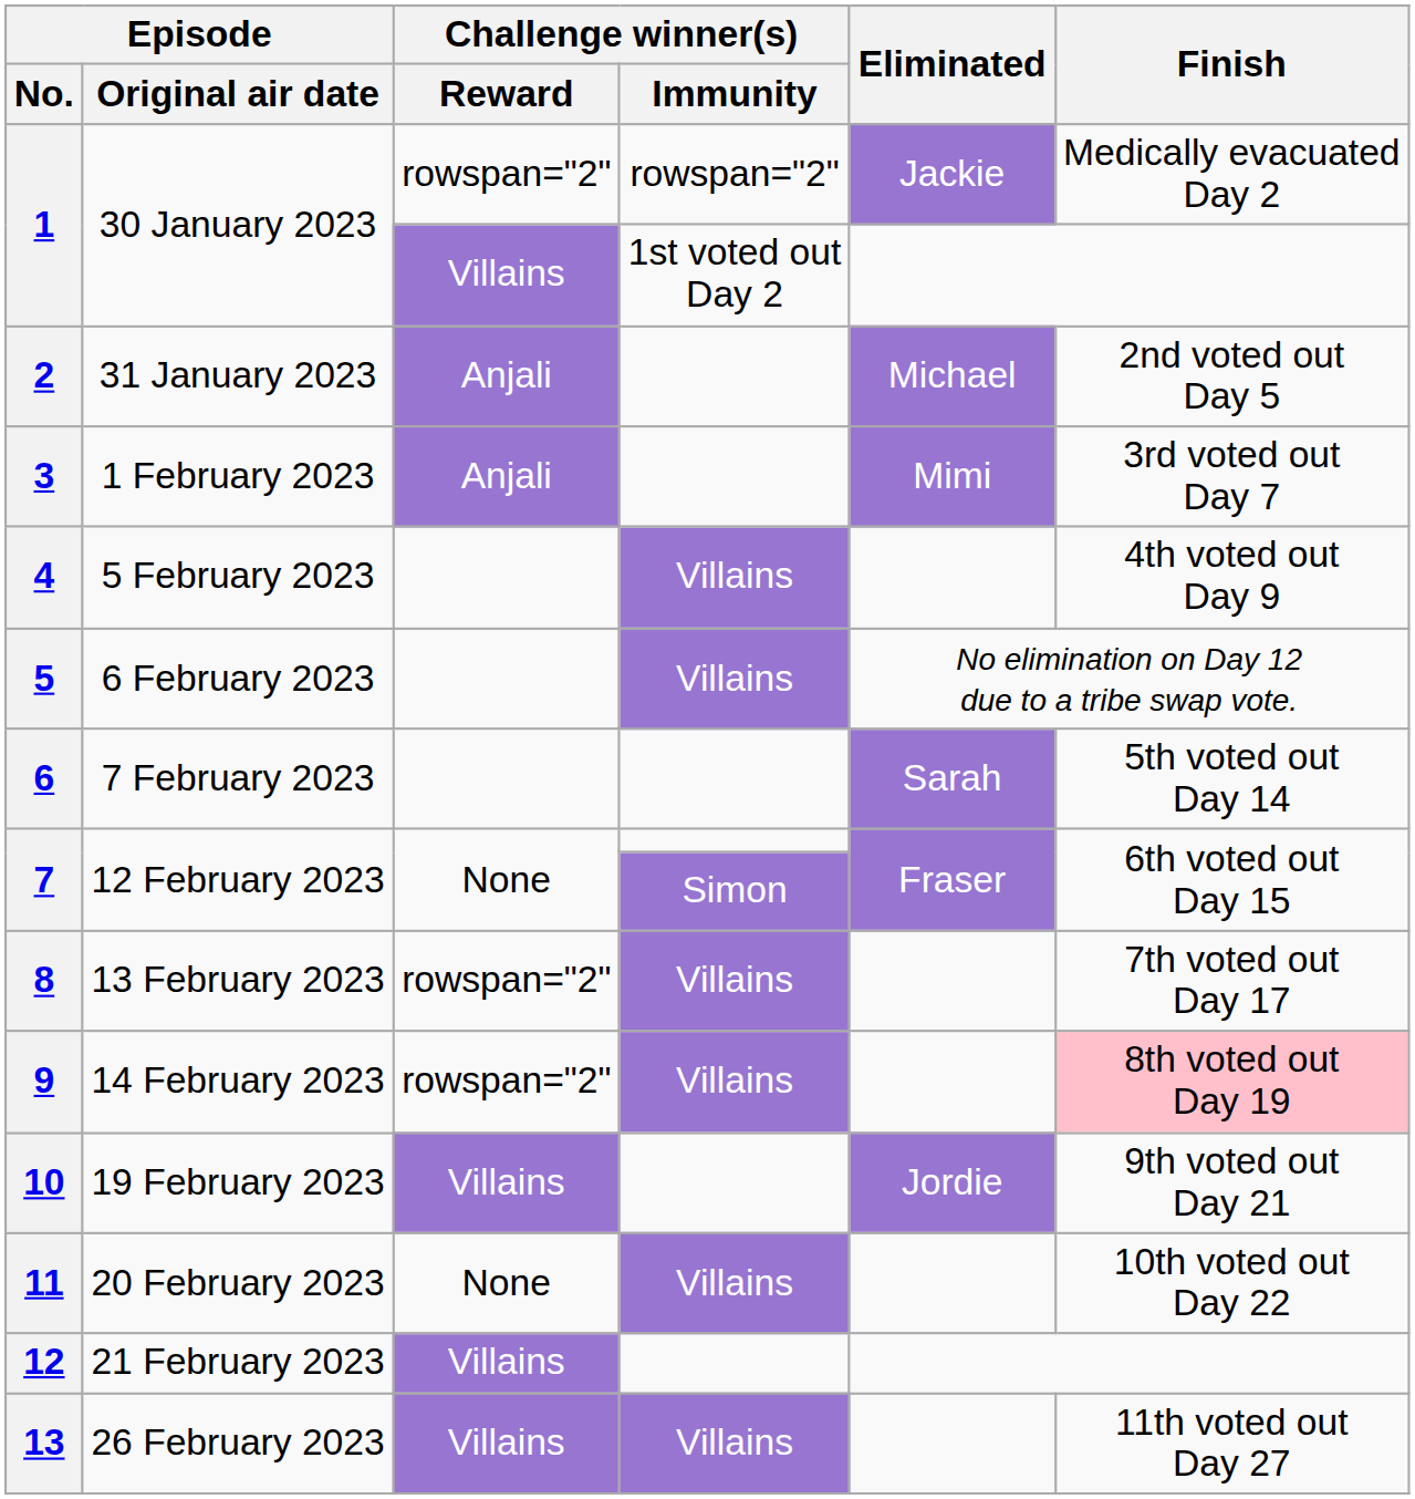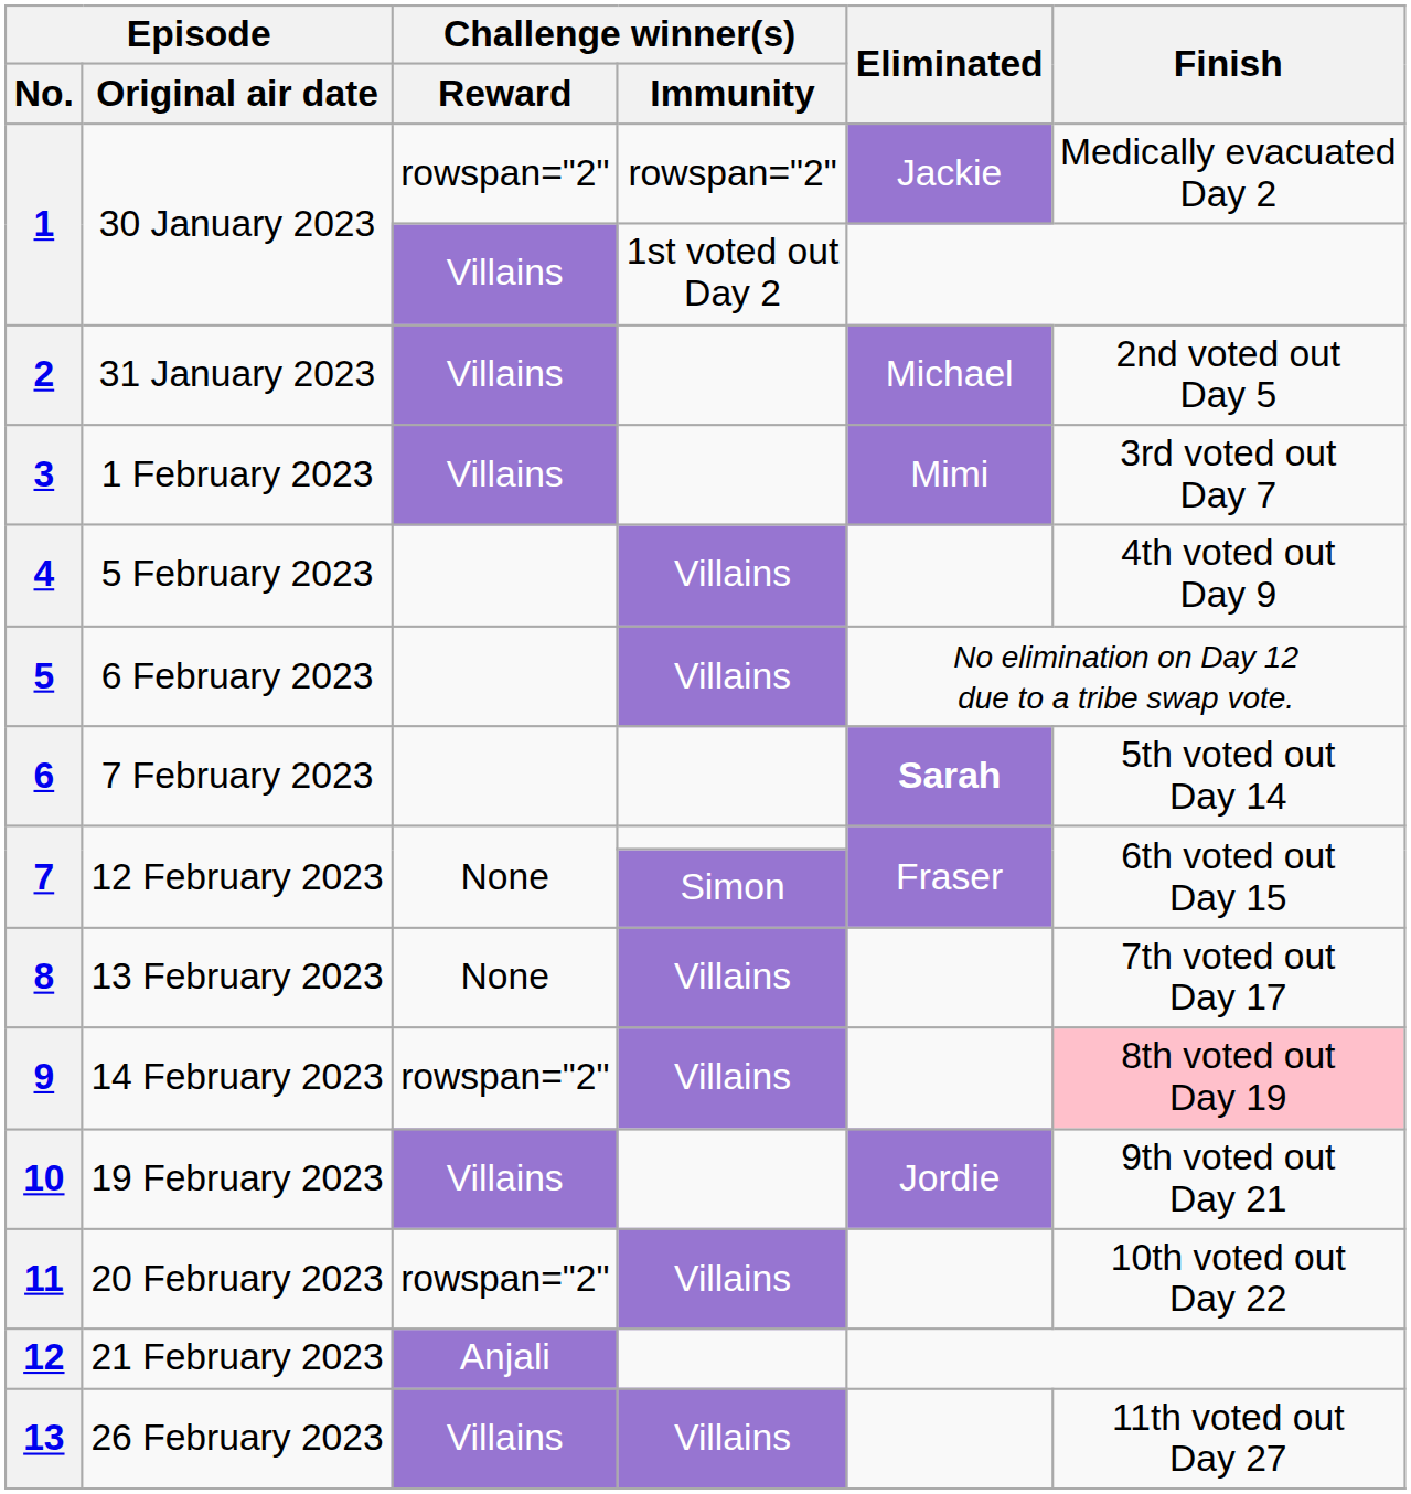2 | Challenge winner(s) / Reward: Anjali -> Villains
3 | Challenge winner(s) / Reward: Anjali -> Villains
6 | Eliminated: normal -> bold
8 | Challenge winner(s) / Reward: rowspan="2" -> None
11 | Challenge winner(s) / Reward: None -> rowspan="2"
12 | Challenge winner(s) / Reward: Villains -> Anjali
